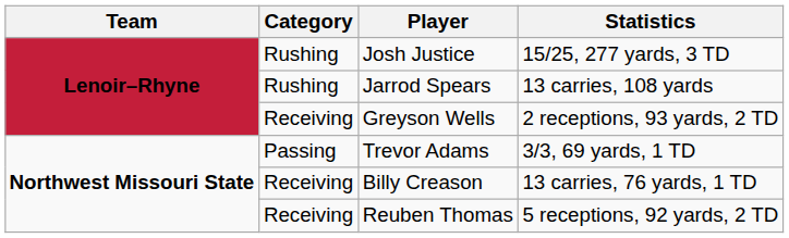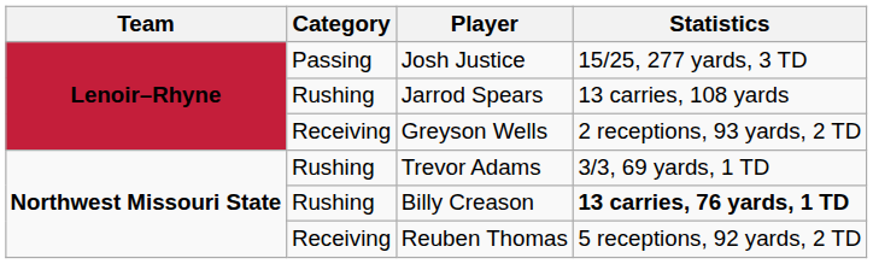Josh Justice | Category: Rushing -> Passing
Trevor Adams | Category: Passing -> Rushing
Billy Creason | Category: Receiving -> Rushing
Billy Creason | Statistics: normal -> bold
